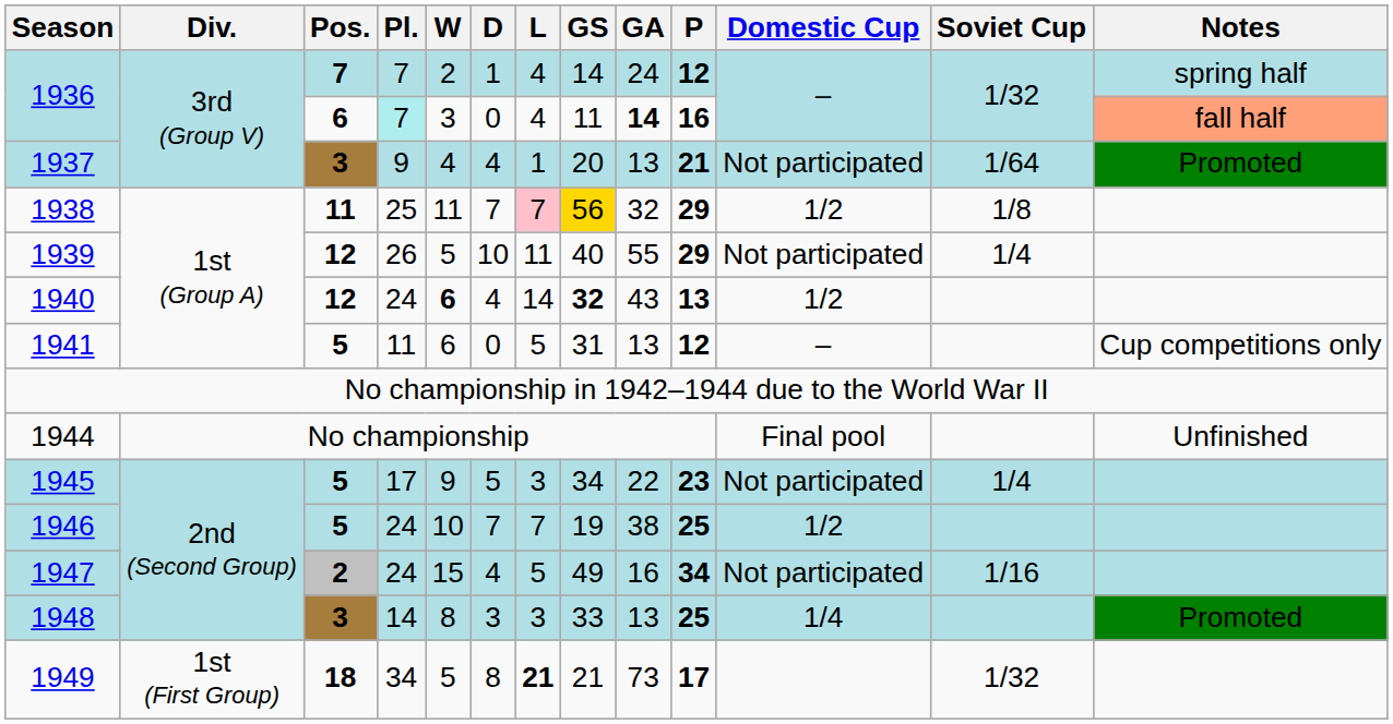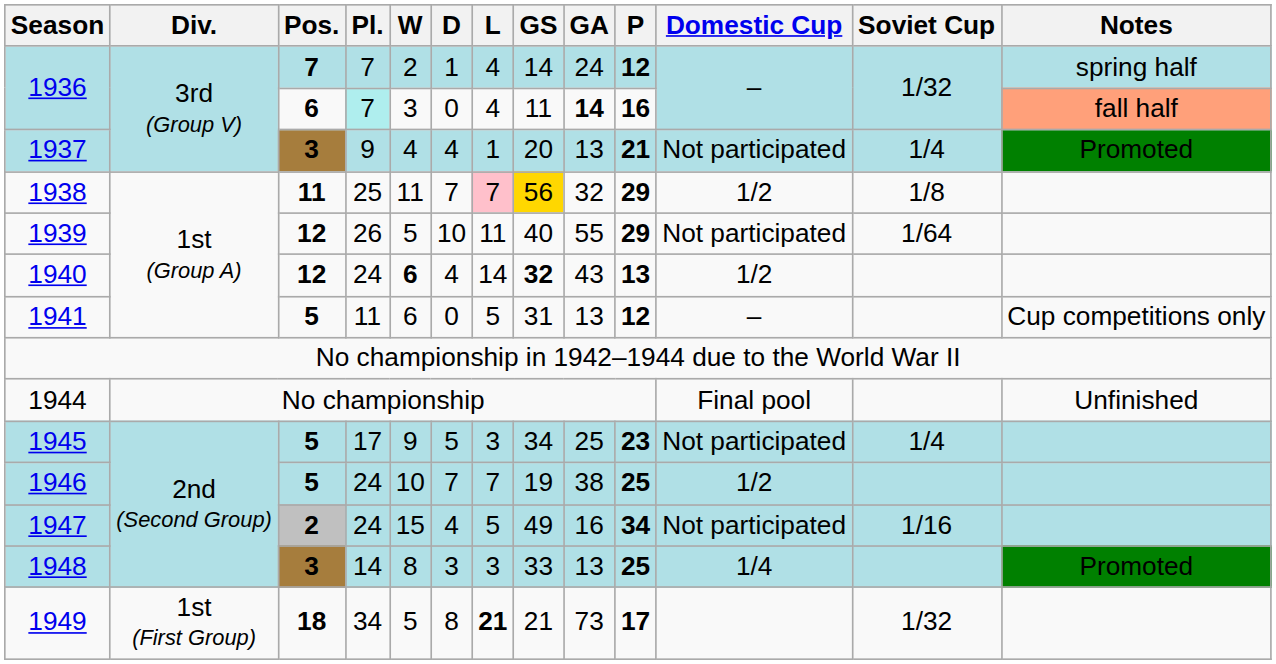1937 | Soviet Cup: 1/64 -> 1/4
1939 | Soviet Cup: 1/4 -> 1/64
1945 | GA: 22 -> 25
